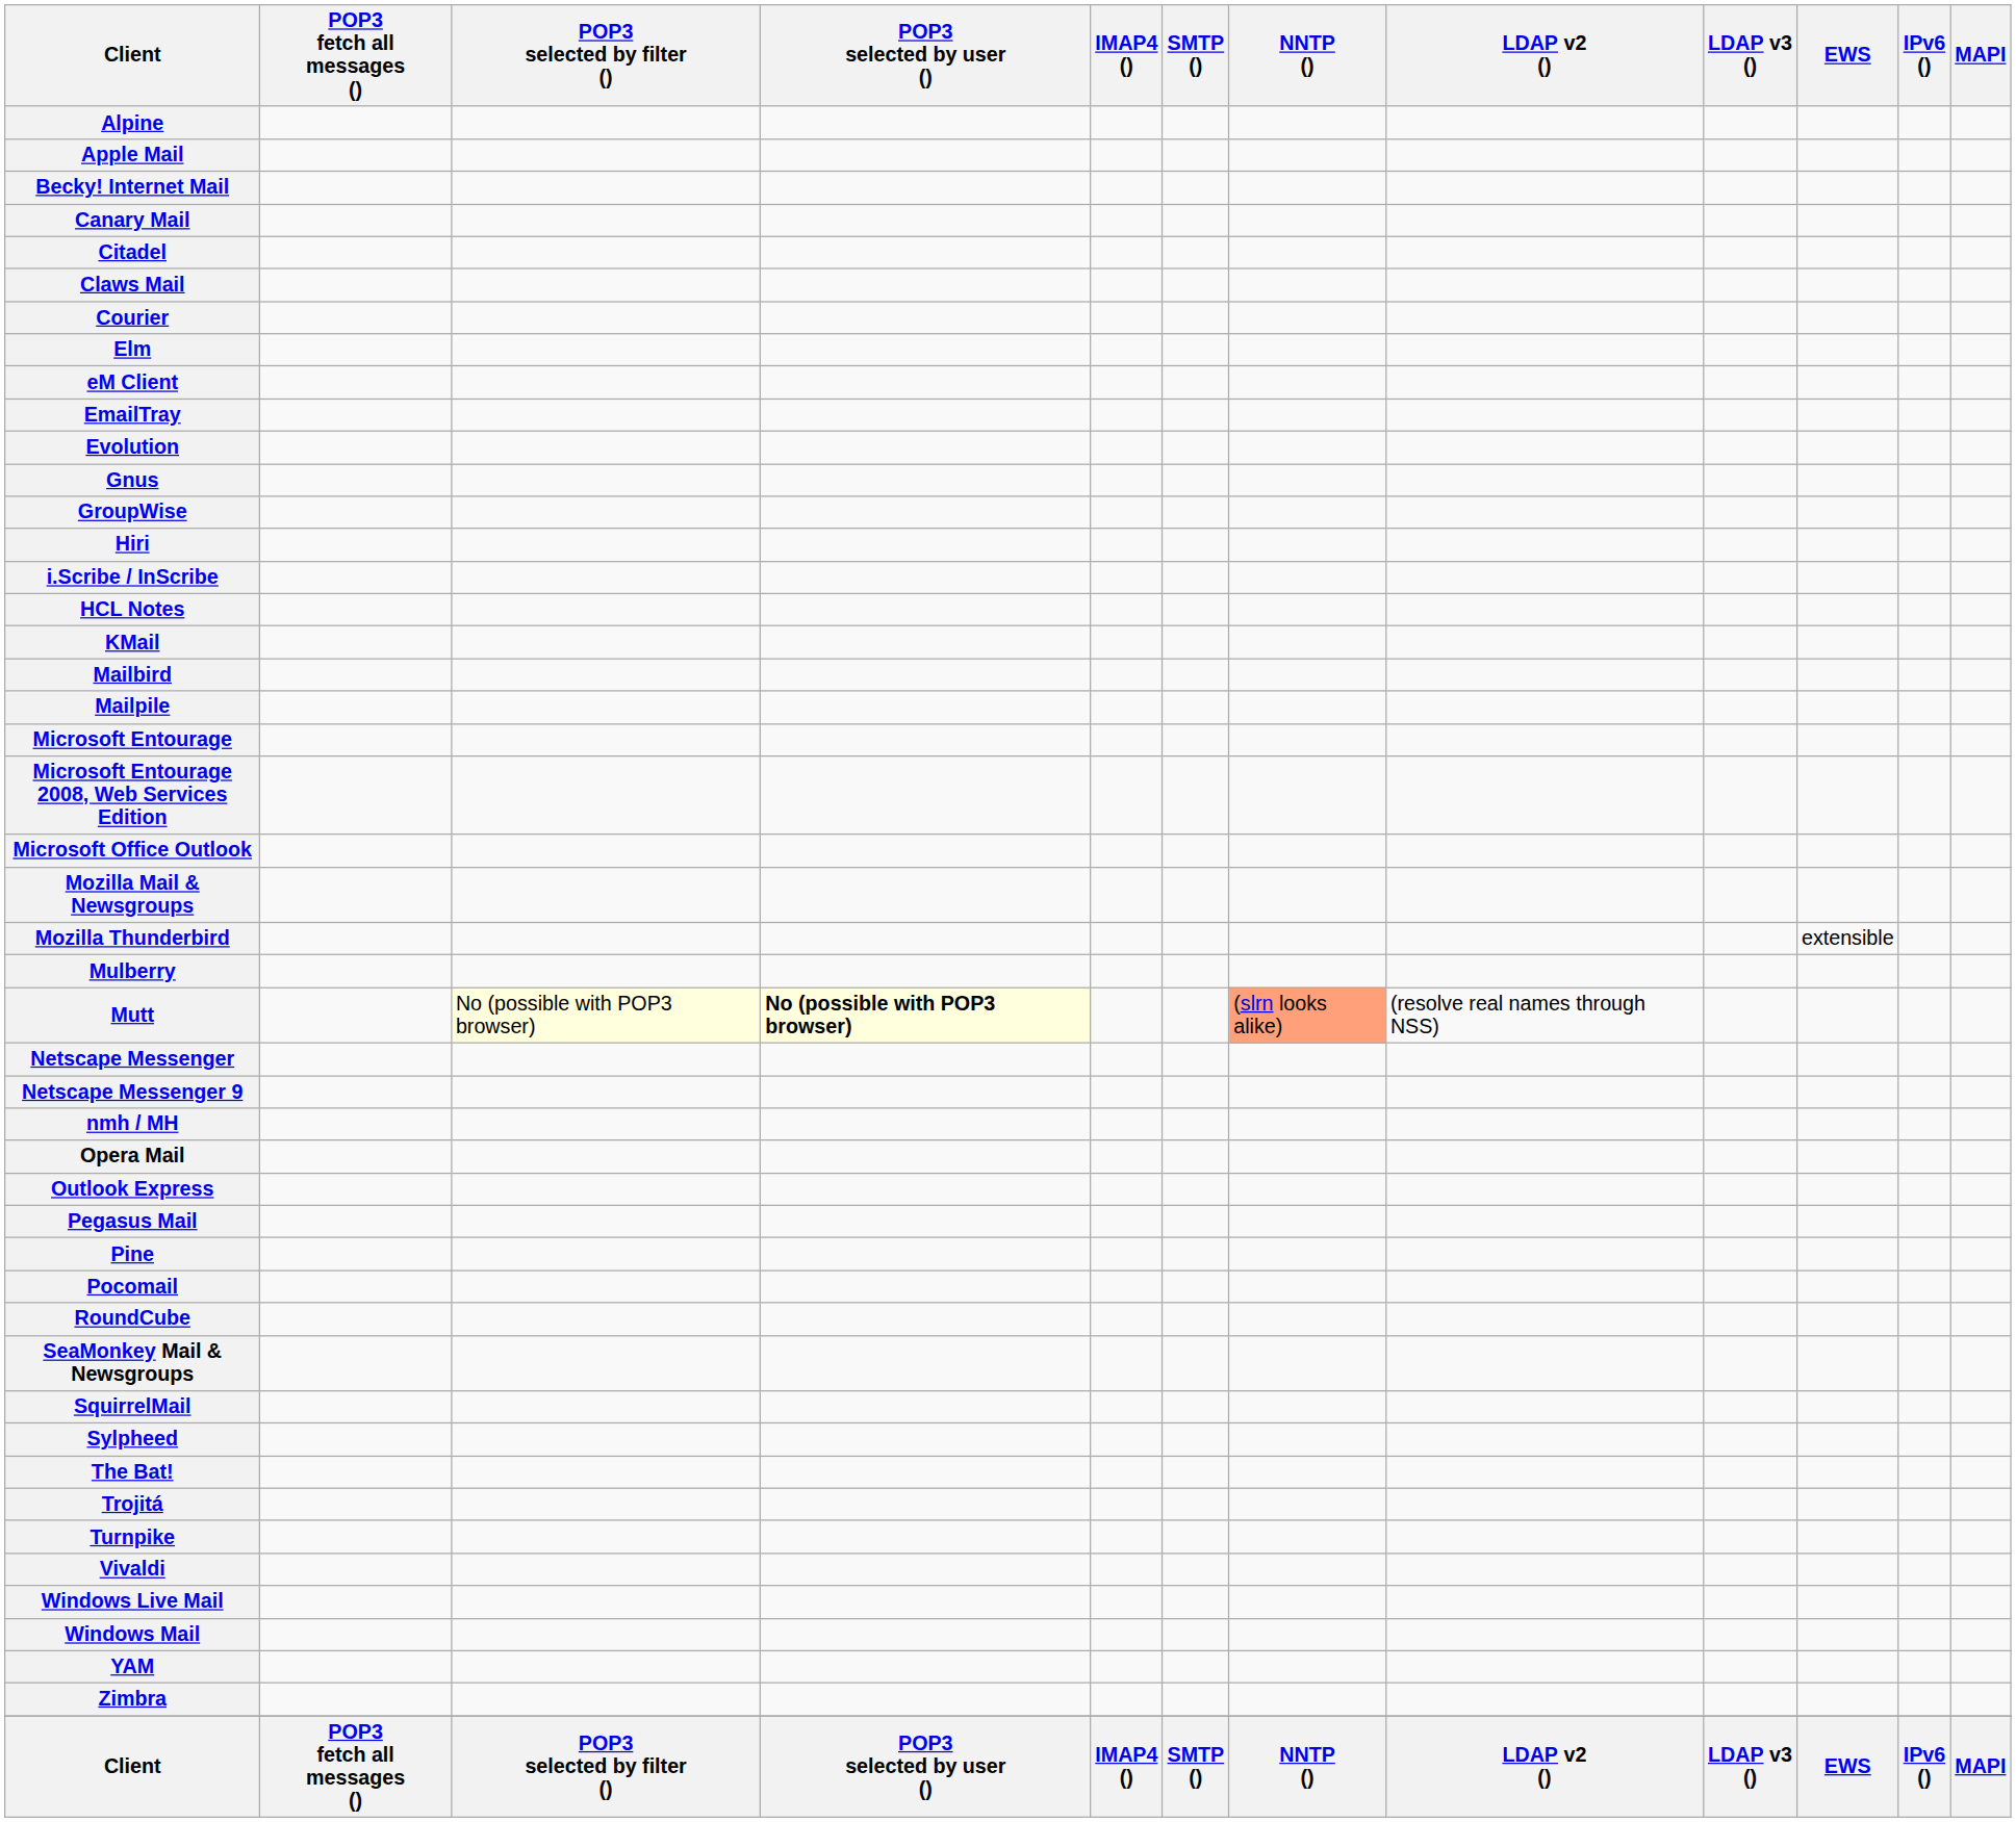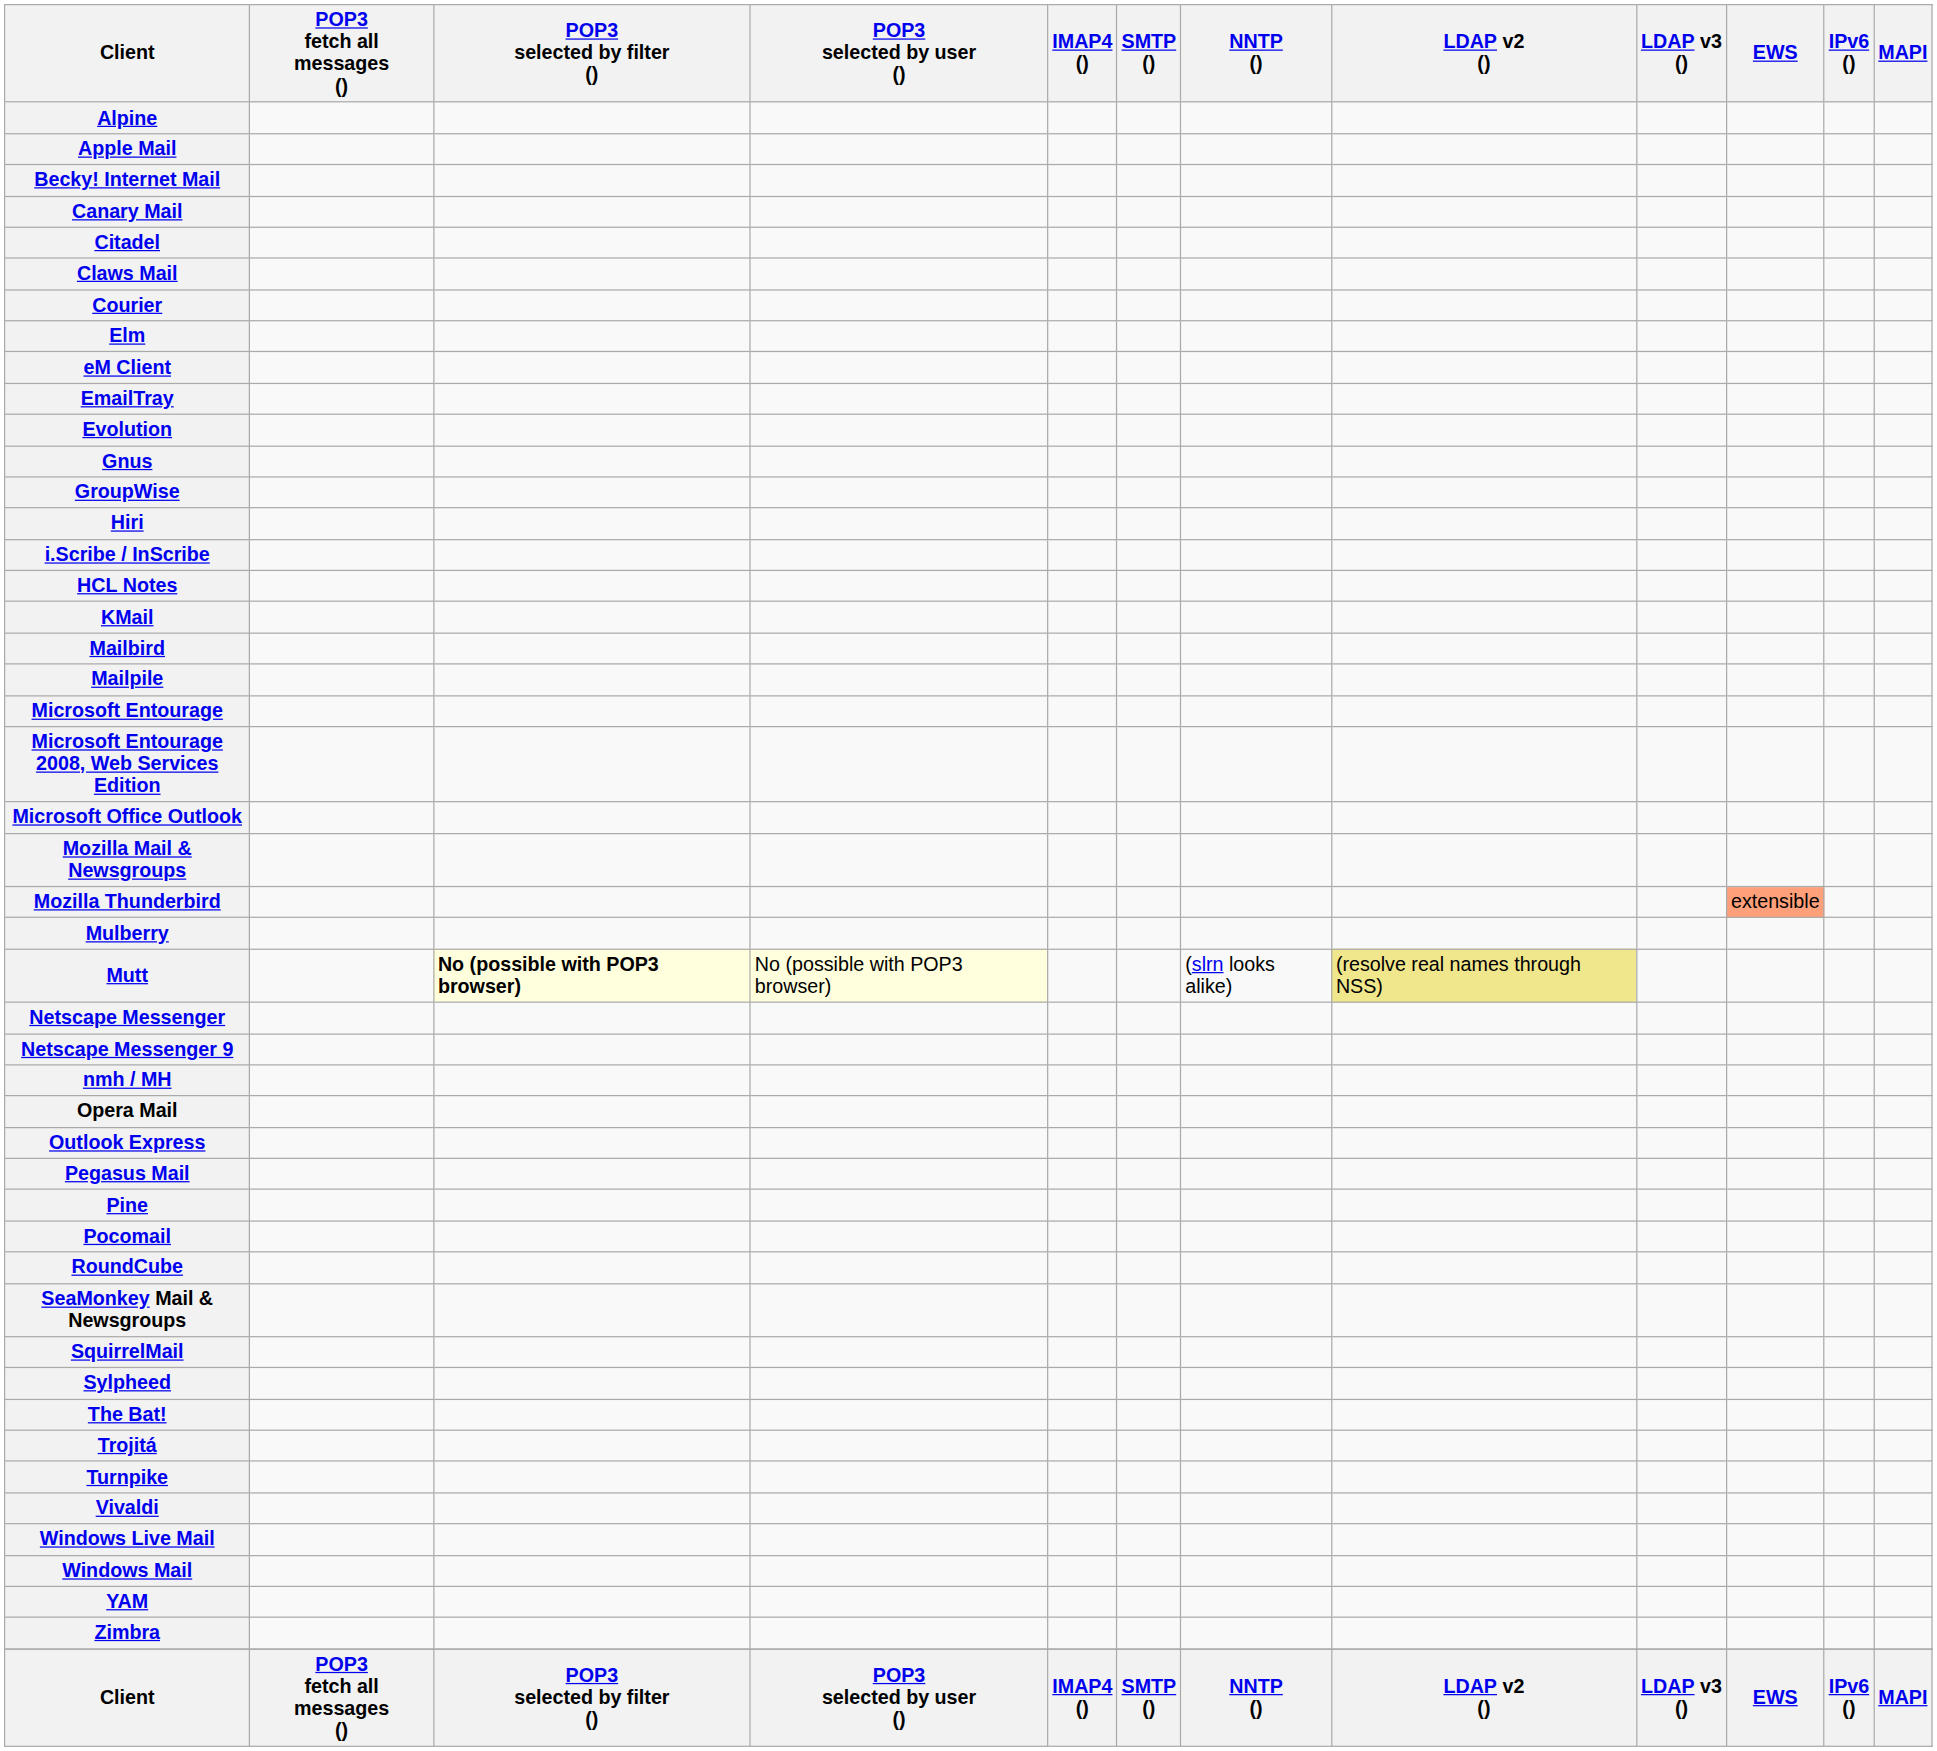Mozilla Thunderbird | EWS: no background -> lightsalmon background
Mutt | POP3 selected by filter (): normal -> bold
Mutt | POP3 selected by user (): bold -> normal
Mutt | NNTP (): lightsalmon background -> no background
Mutt | LDAP v2 (): no background -> khaki background
